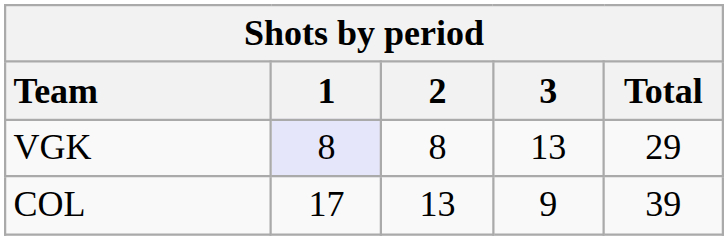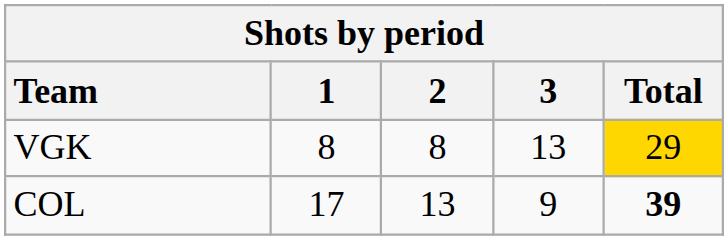VGK | 1: lavender background -> no background
VGK | Total: no background -> gold background
COL | Total: normal -> bold
